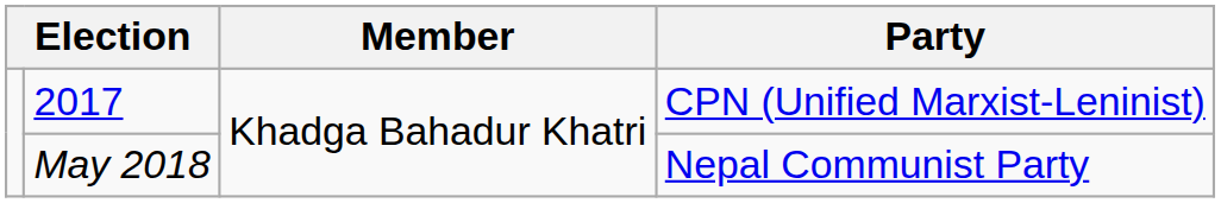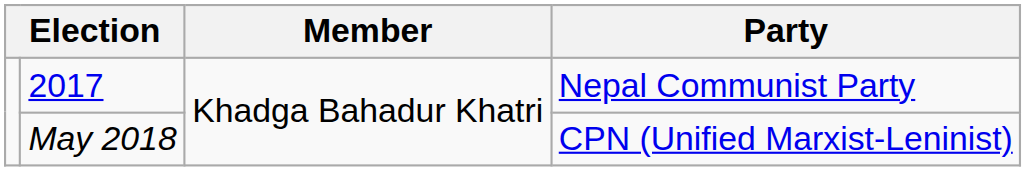2017 | Party: CPN (Unified Marxist-Leninist) -> Nepal Communist Party
May 2018 | Party: Nepal Communist Party -> CPN (Unified Marxist-Leninist)
